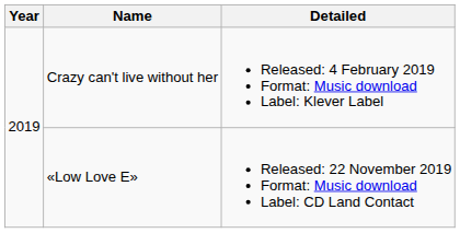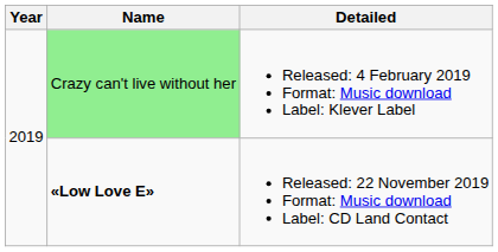Crazy can't live without her | Name: no background -> lightgreen background
«Low Love E» | Name: normal -> bold
